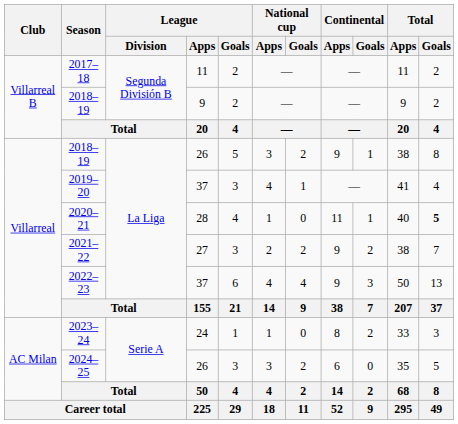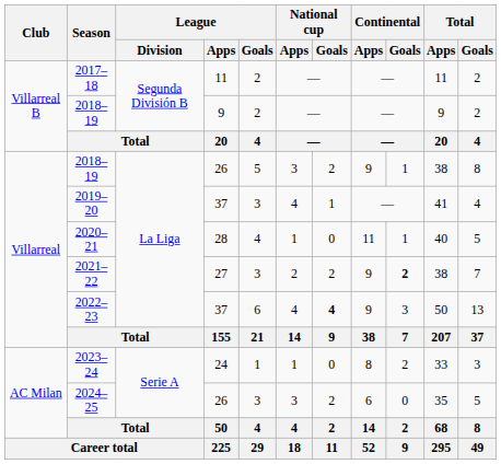2020–21 | Total / Goals: bold -> normal
2021–22 | Continental / Goals: normal -> bold
2022–23 | National cup / Goals: normal -> bold
